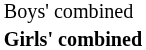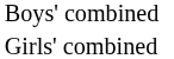row 2 | column 1: bold -> normal
